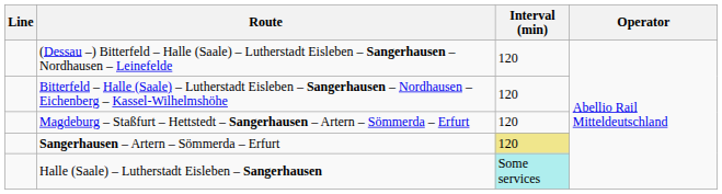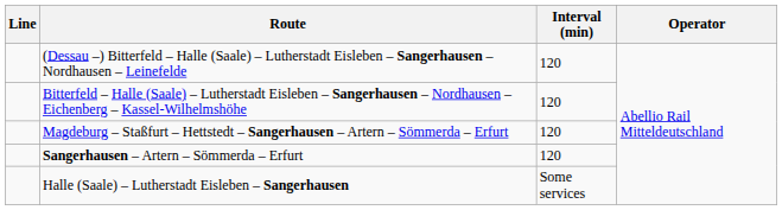Sangerhausen – Artern – Sömmerda – Erfurt | Interval (min): khaki background -> no background
Halle (Saale) – Lutherstadt Eisleben – Sangerhausen | Interval (min): paleturquoise background -> no background
